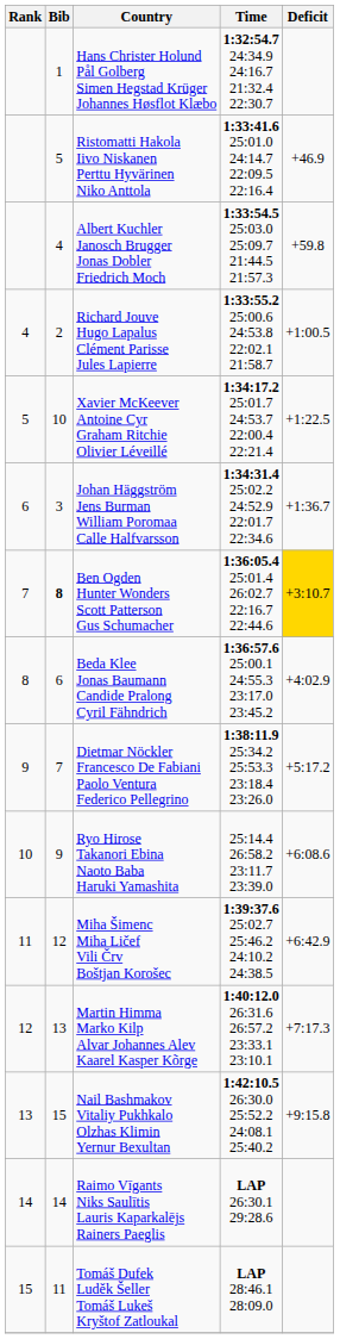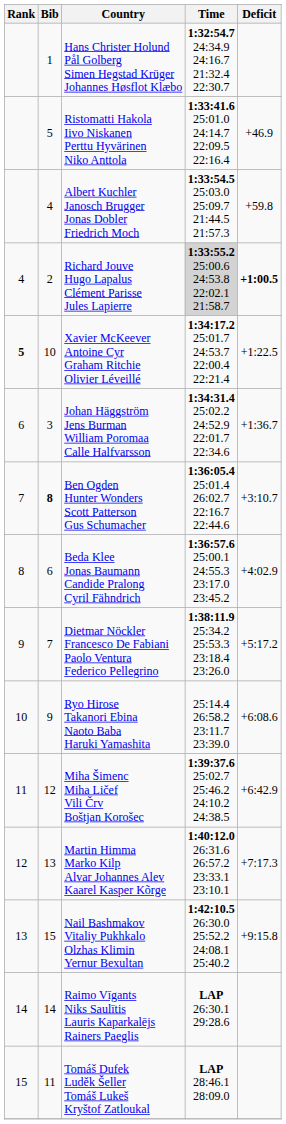Richard Jouve Hugo Lapalus Clément Parisse Jules Lapierre | Time: no background -> lightgrey background
Richard Jouve Hugo Lapalus Clément Parisse Jules Lapierre | Deficit: normal -> bold
Xavier McKeever Antoine Cyr Graham Ritchie Olivier Léveillé | Rank: normal -> bold
Ben Ogden Hunter Wonders Scott Patterson Gus Schumacher | Deficit: gold background -> no background
